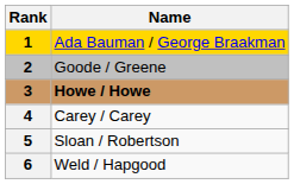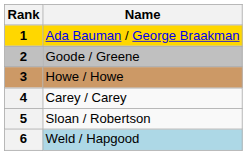Howe / Howe | Name: bold -> normal
Weld / Hapgood | Name: no background -> lightblue background
